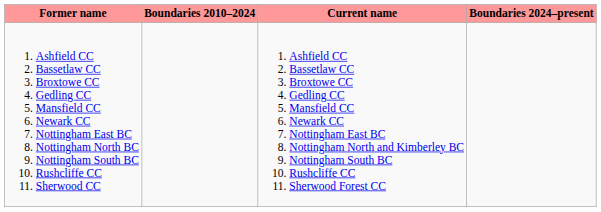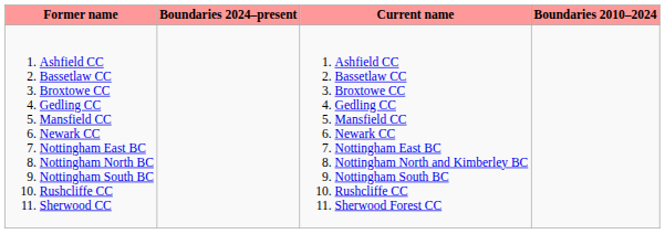columns swapped: Boundaries 2010–2024 <-> Boundaries 2024–present
